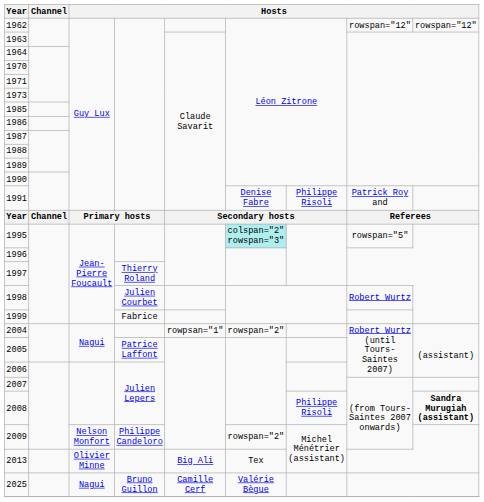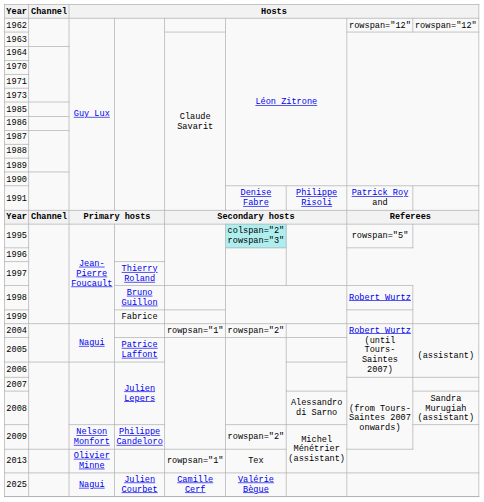1998 | column 4: Julien Courbet -> Bruno Guillon
2008 | column 7: Philippe Risoli -> Alessandro di Sarno
2008 | column 9: bold -> normal
2013 | column 5: Big Ali -> rowpsan="1"
2025 | column 4: Bruno Guillon -> Julien Courbet
